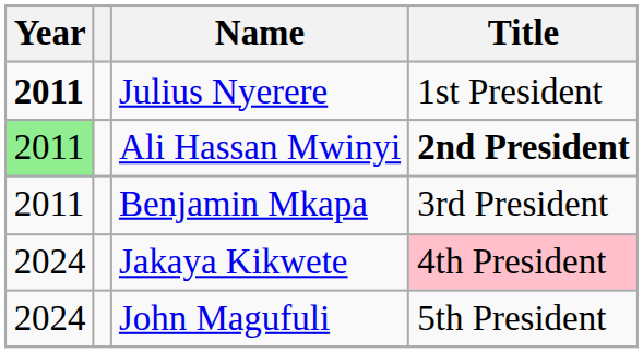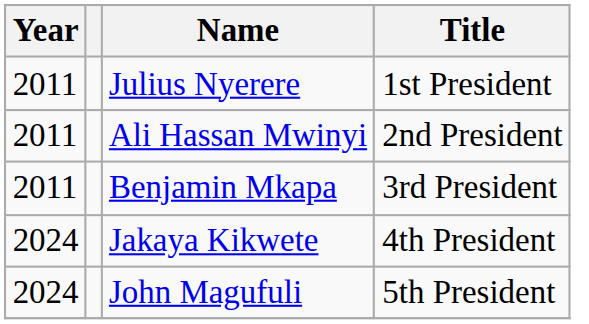Julius Nyerere | Year: bold -> normal
Ali Hassan Mwinyi | Year: lightgreen background -> no background
Ali Hassan Mwinyi | Title: bold -> normal
Jakaya Kikwete | Title: pink background -> no background
